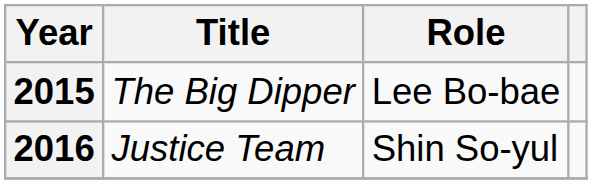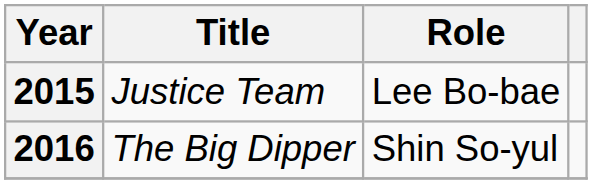2015 | Title: The Big Dipper -> Justice Team
2016 | Title: Justice Team -> The Big Dipper
